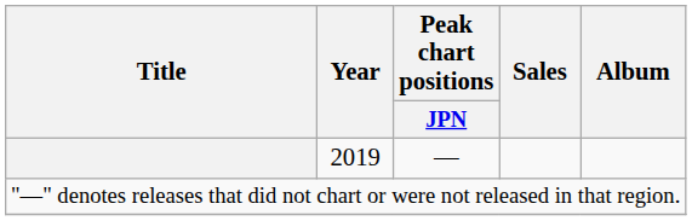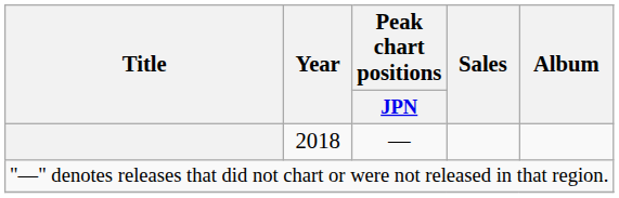row 3 | Year: 2019 -> 2018
